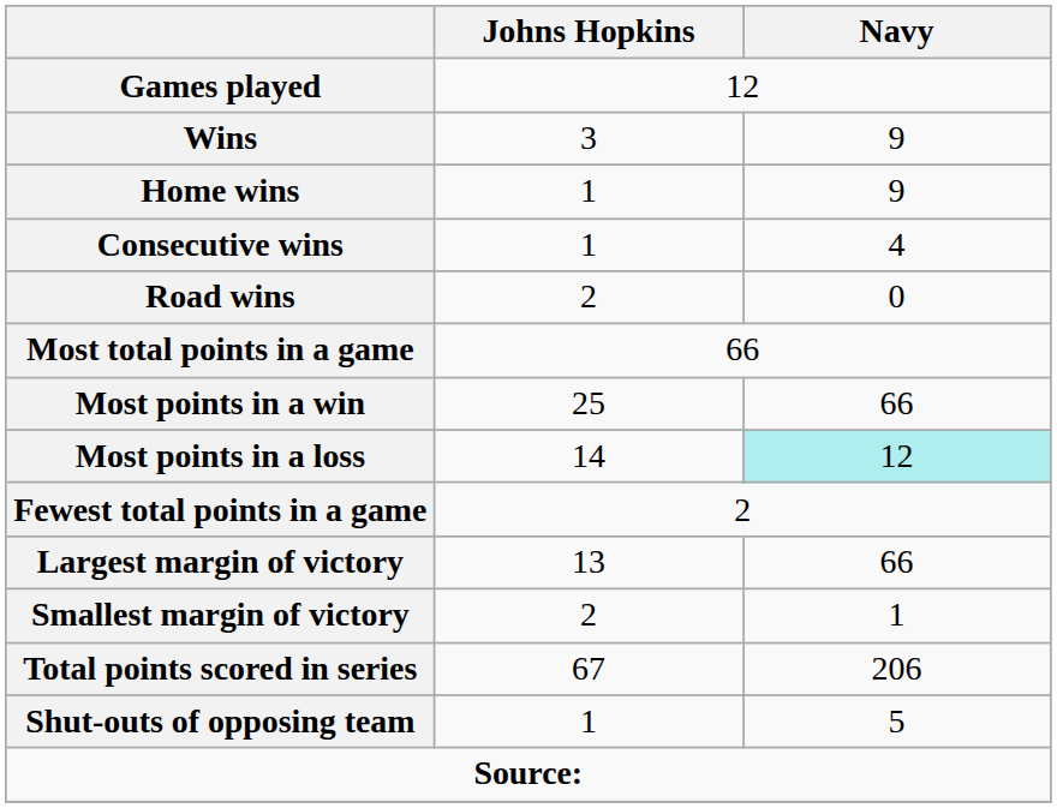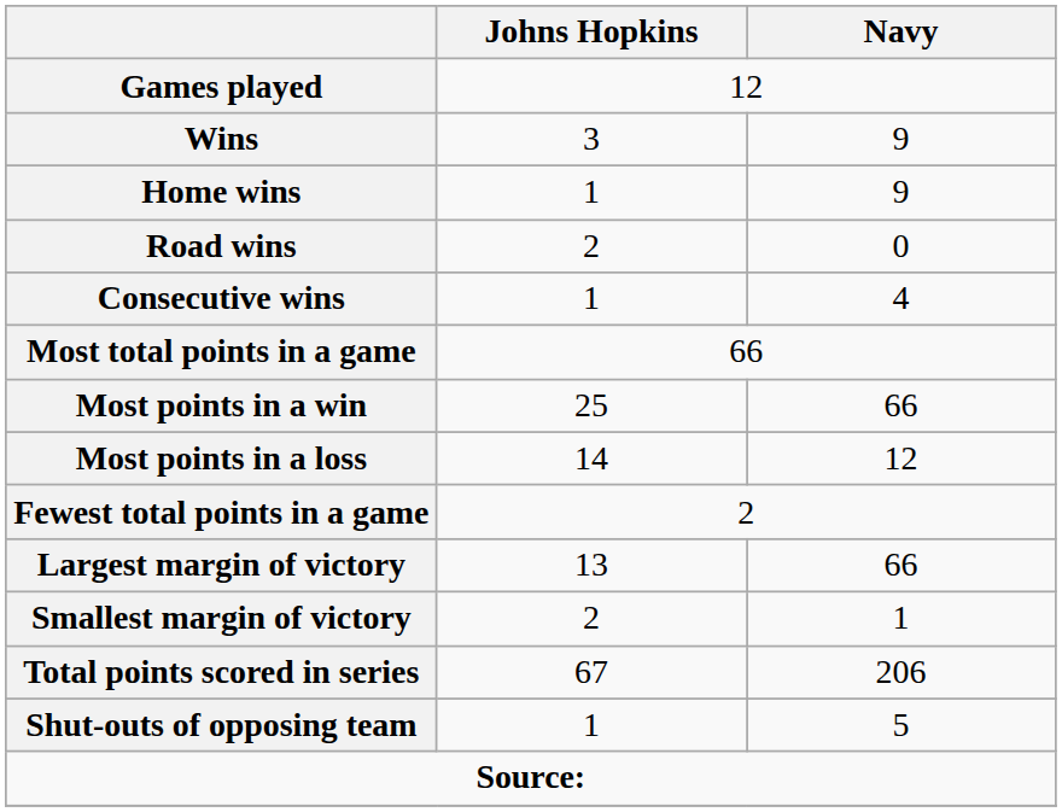rows swapped: Road wins <-> Consecutive wins
Most points in a loss | Navy: paleturquoise background -> no background
